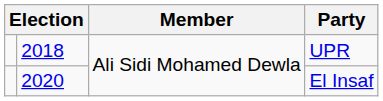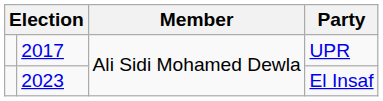UPR | column 2: 2018 -> 2017
El Insaf | column 2: 2020 -> 2023
